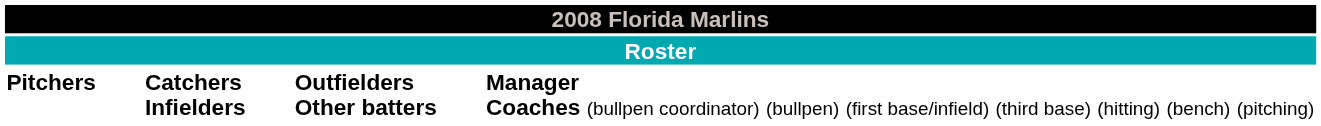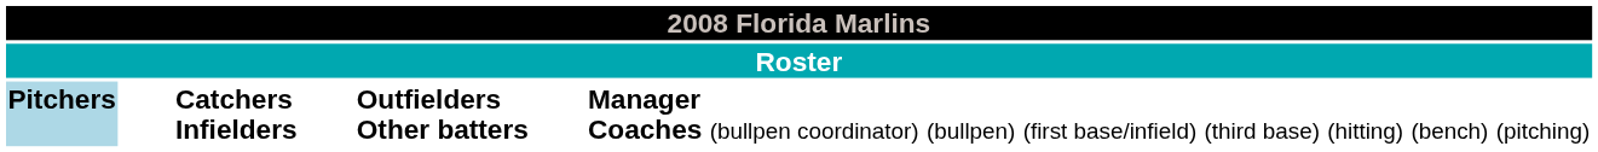Pitchers | column 1: no background -> lightblue background
